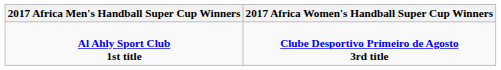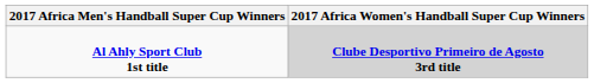Al Ahly Sport Club 1st title | 2017 Africa Women's Handball Super Cup Winners: no background -> lightgrey background
